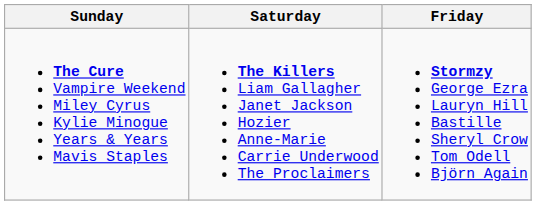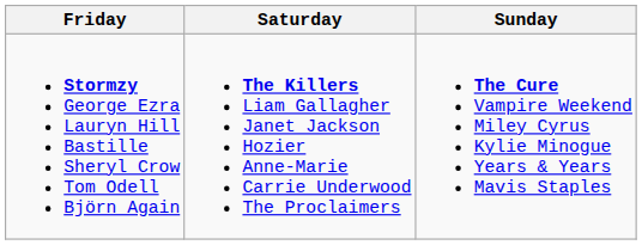columns swapped: Friday <-> Sunday
